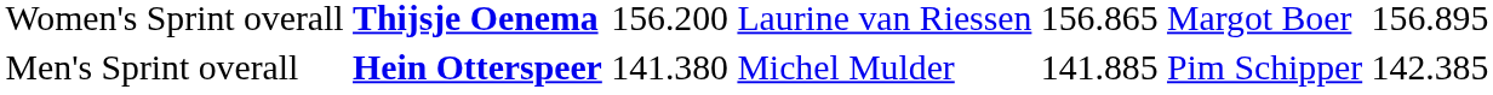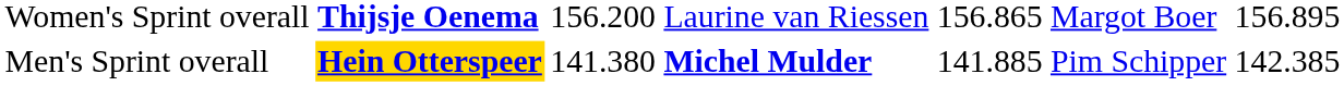row 2 | column 2: no background -> gold background
row 2 | column 4: normal -> bold
